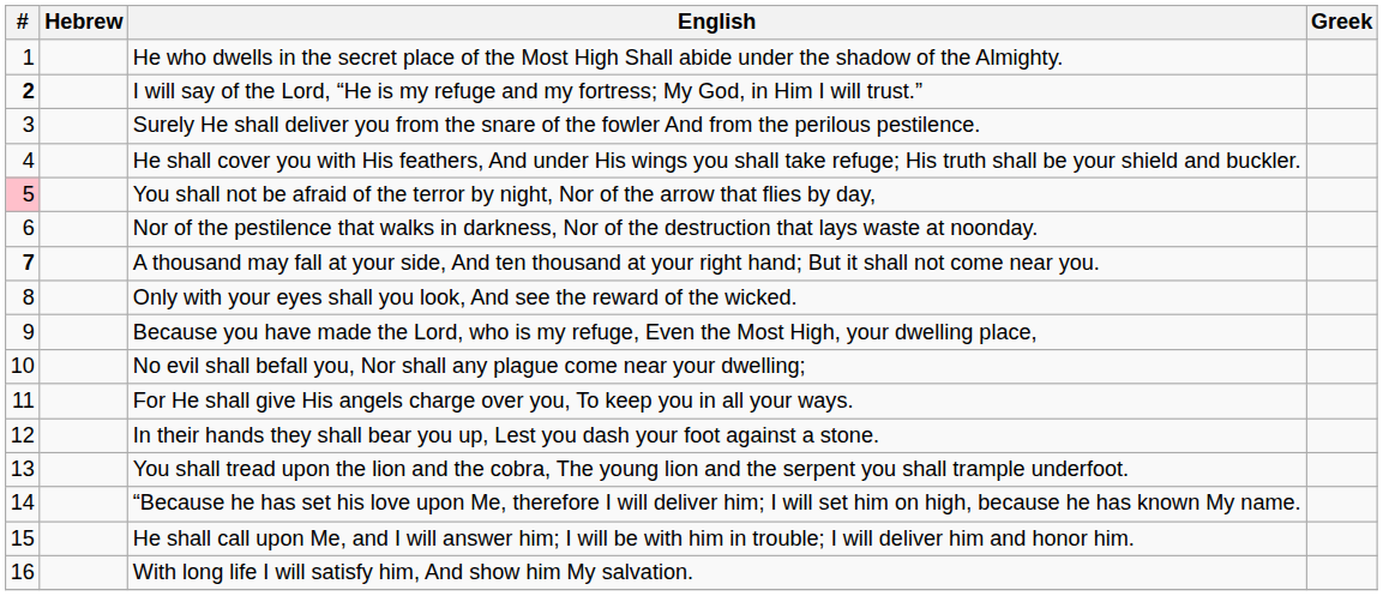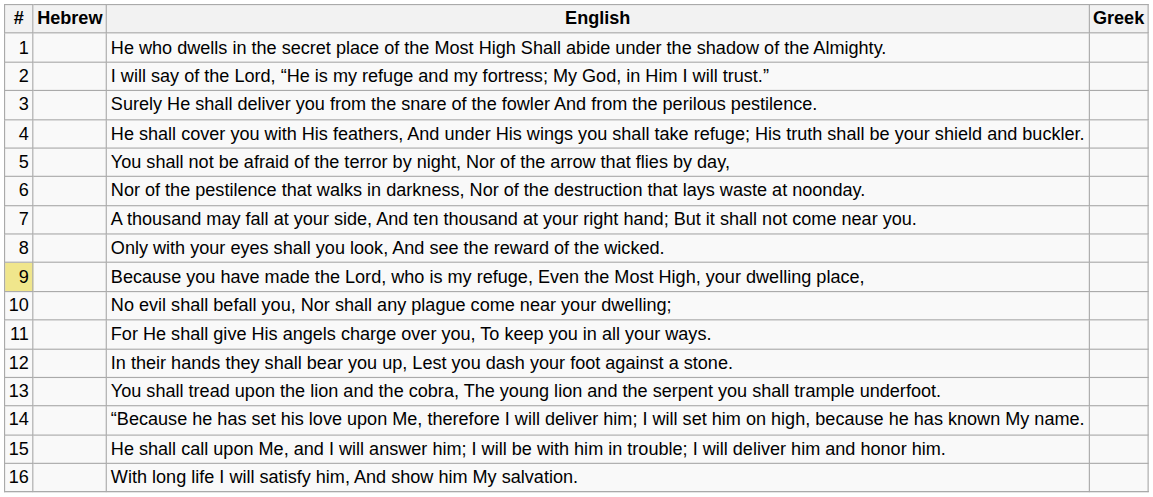row 3 | #: bold -> normal
row 6 | #: pink background -> no background
row 8 | #: bold -> normal
row 10 | #: no background -> khaki background
